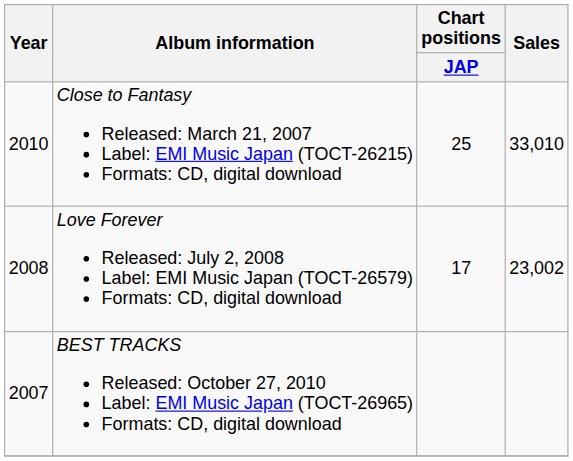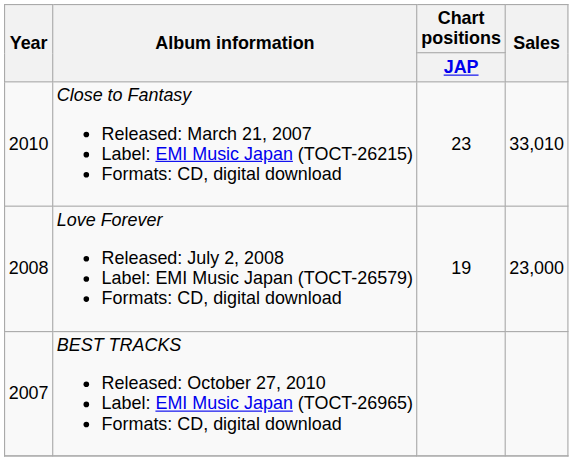row 3 | Chart positions / JAP: 25 -> 23
row 4 | Chart positions / JAP: 17 -> 19
row 4 | Sales: 23,002 -> 23,000
